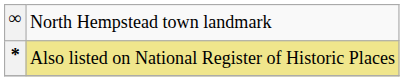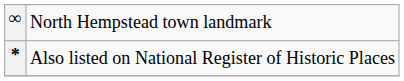* | column 2: khaki background -> no background
